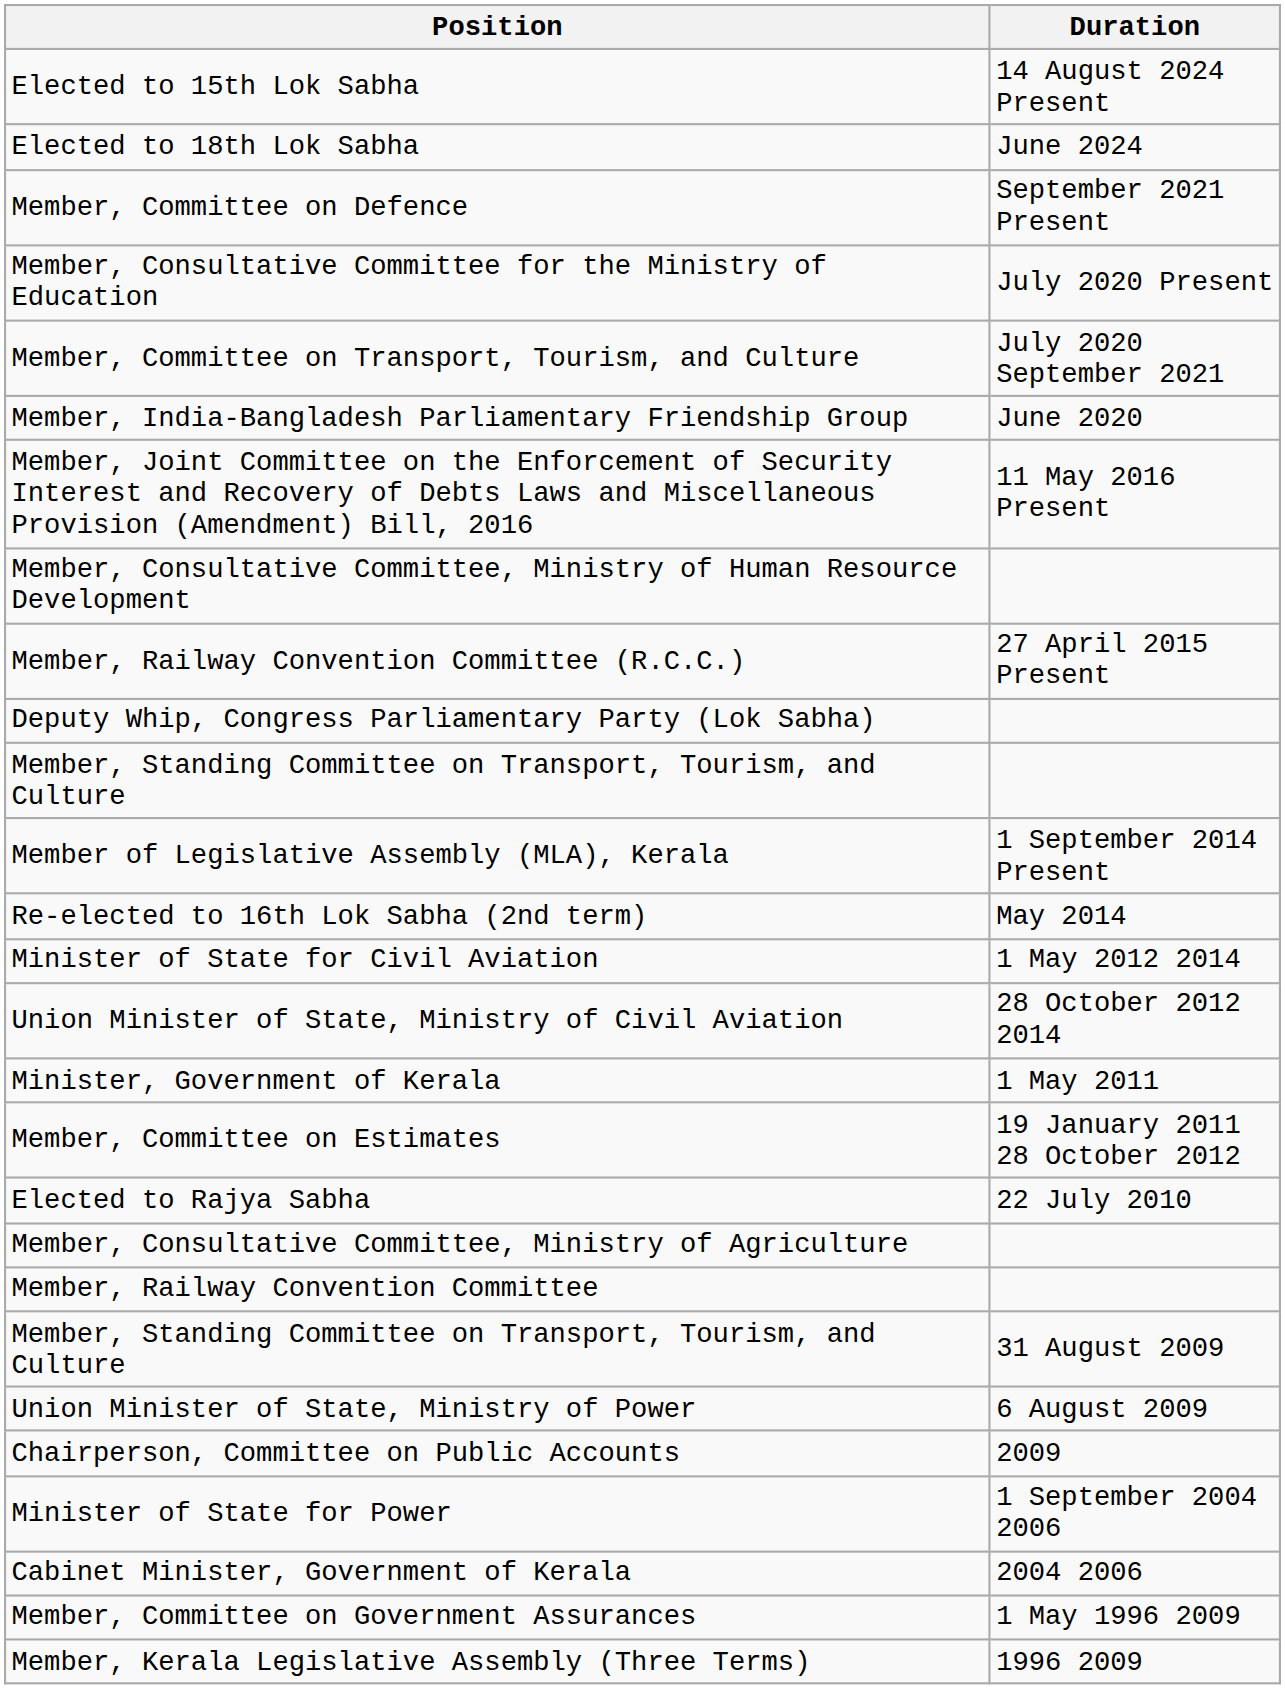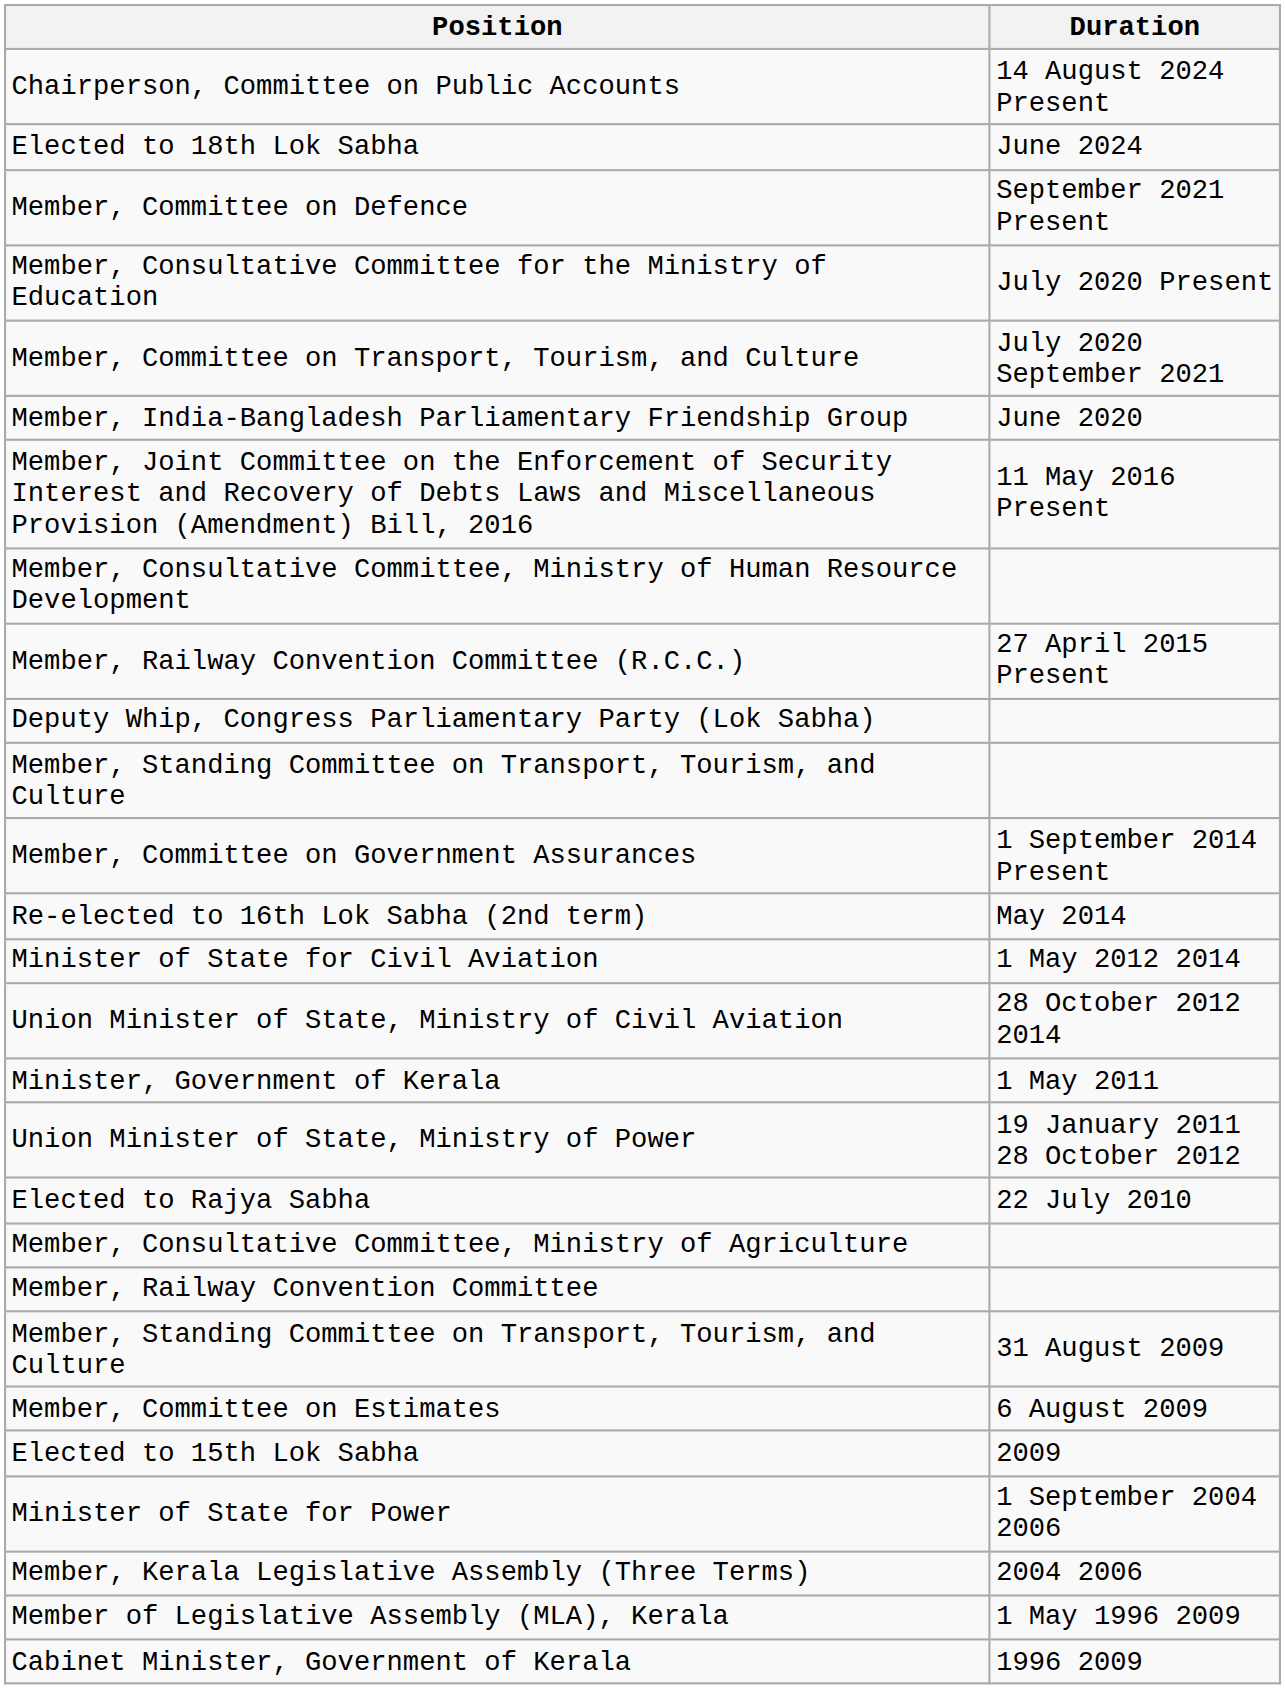row 2 | Position: Elected to 15th Lok Sabha -> Chairperson, Committee on Public Accounts
row 13 | Position: Member of Legislative Assembly (MLA), Kerala -> Member, Committee on Government Assurances
row 18 | Position: Member, Committee on Estimates -> Union Minister of State, Ministry of Power
row 23 | Position: Union Minister of State, Ministry of Power -> Member, Committee on Estimates
row 24 | Position: Chairperson, Committee on Public Accounts -> Elected to 15th Lok Sabha
row 26 | Position: Cabinet Minister, Government of Kerala -> Member, Kerala Legislative Assembly (Three Terms)
row 27 | Position: Member, Committee on Government Assurances -> Member of Legislative Assembly (MLA), Kerala
row 28 | Position: Member, Kerala Legislative Assembly (Three Terms) -> Cabinet Minister, Government of Kerala
